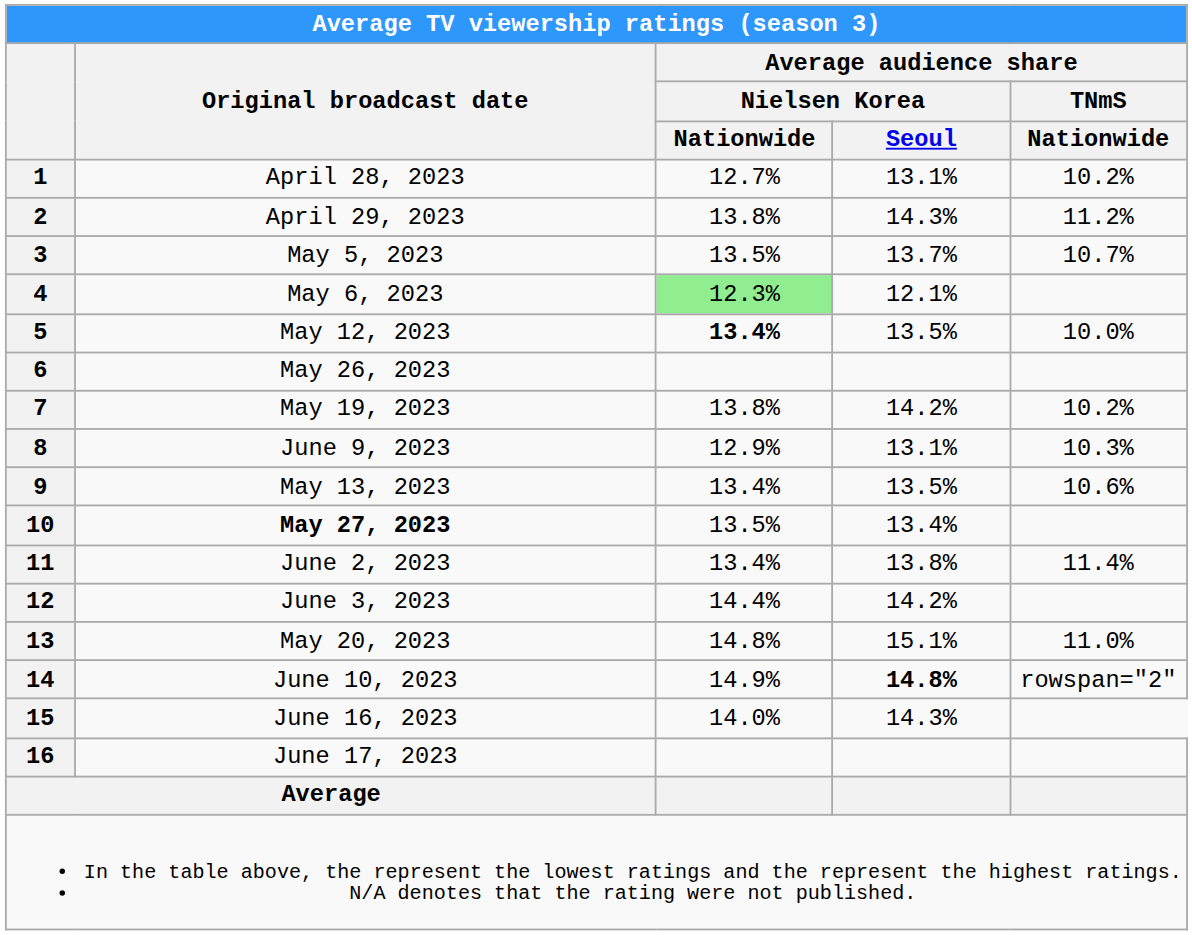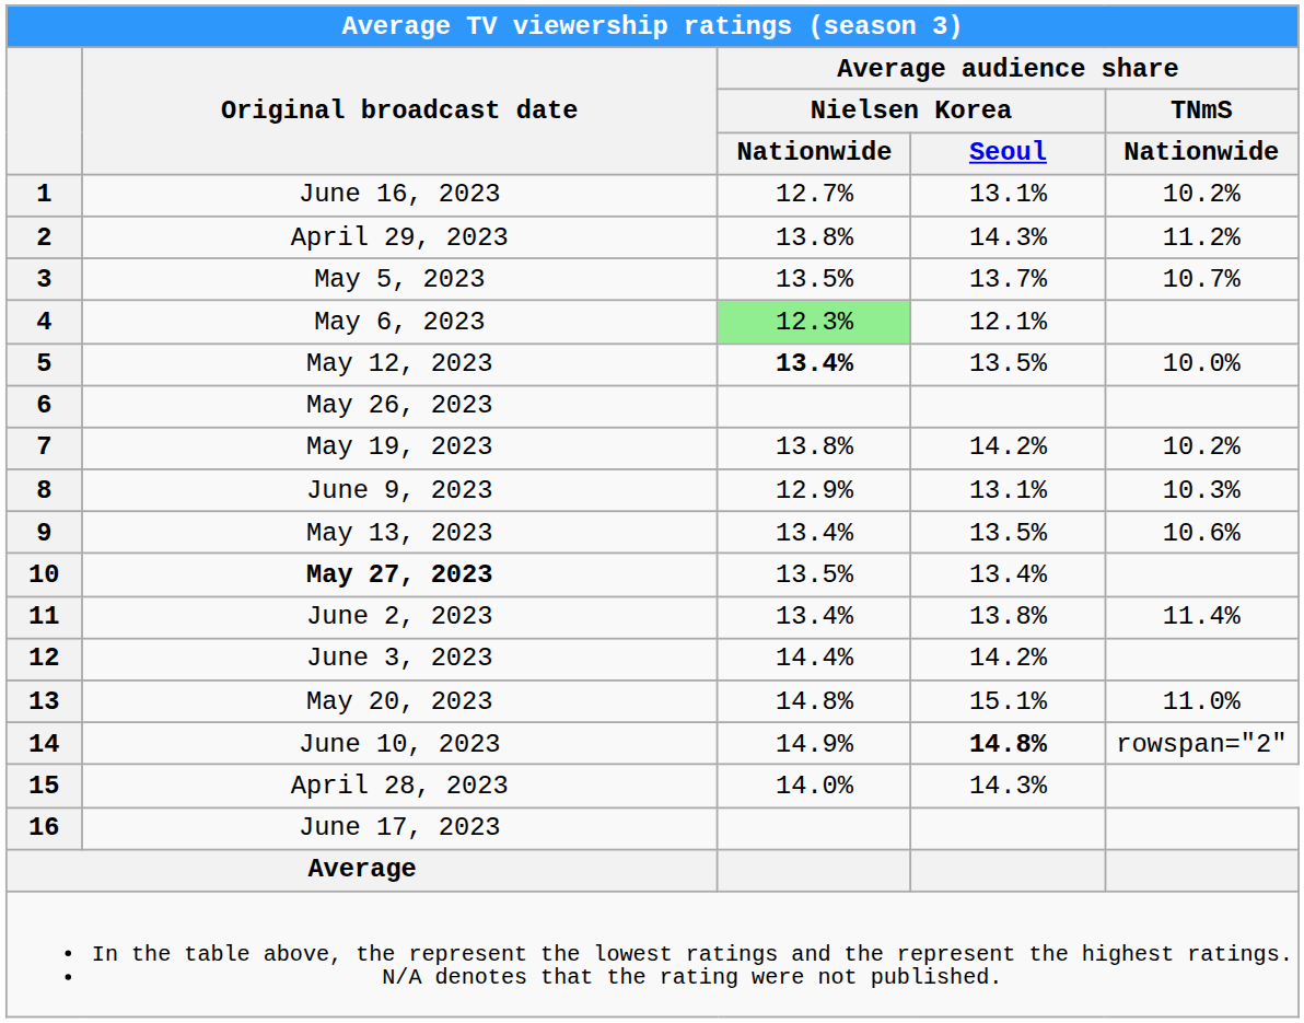1 | Original broadcast date: April 28, 2023 -> June 16, 2023
15 | Original broadcast date: June 16, 2023 -> April 28, 2023
